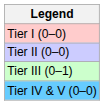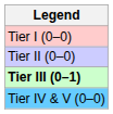row 4 | column 1: normal -> bold
